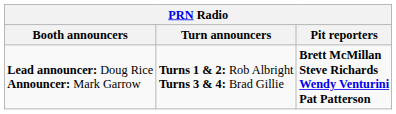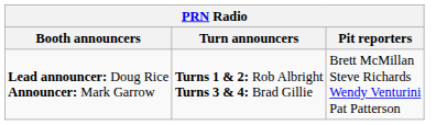Lead announcer: Doug Rice Announcer: Mark Garrow | Pit reporters: bold -> normal
